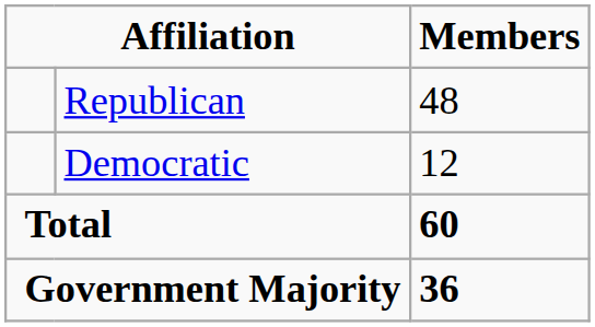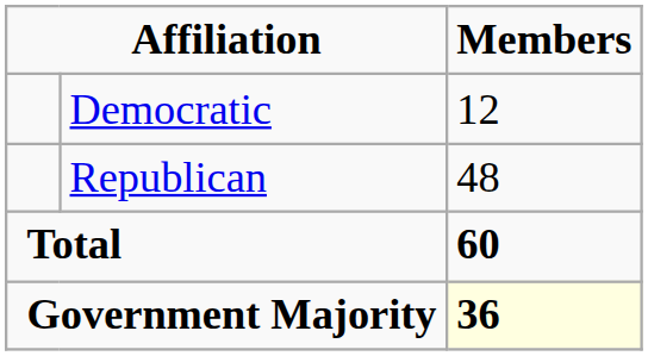rows swapped: Democratic <-> Republican
Government Majority | Members: no background -> lightyellow background
